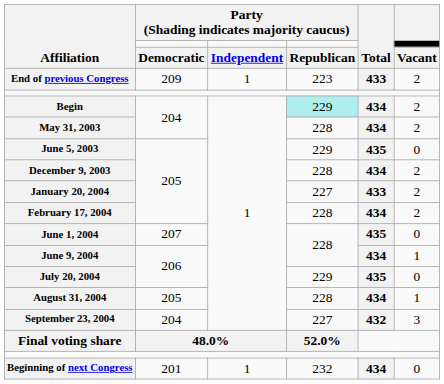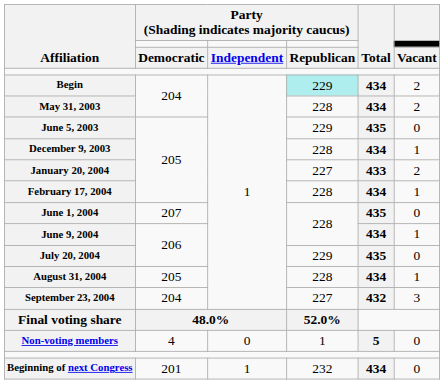- row: End of previous Congress | 209 | 1 | 223 | 433 | 2
December 9, 2003 | column 6: 2 -> 1
February 17, 2004 | column 6: 2 -> 1
+ row: Non-voting members | 4 | 0 | 1 | 5 | 0
